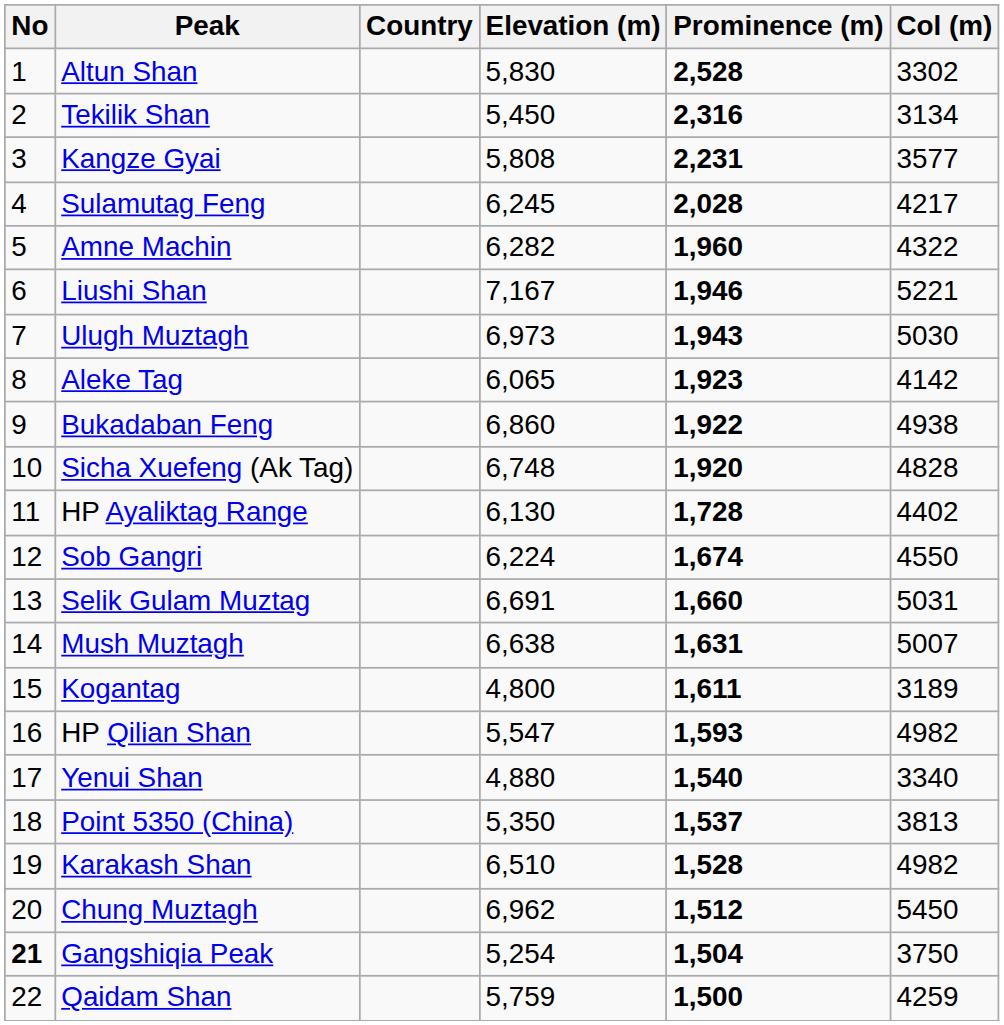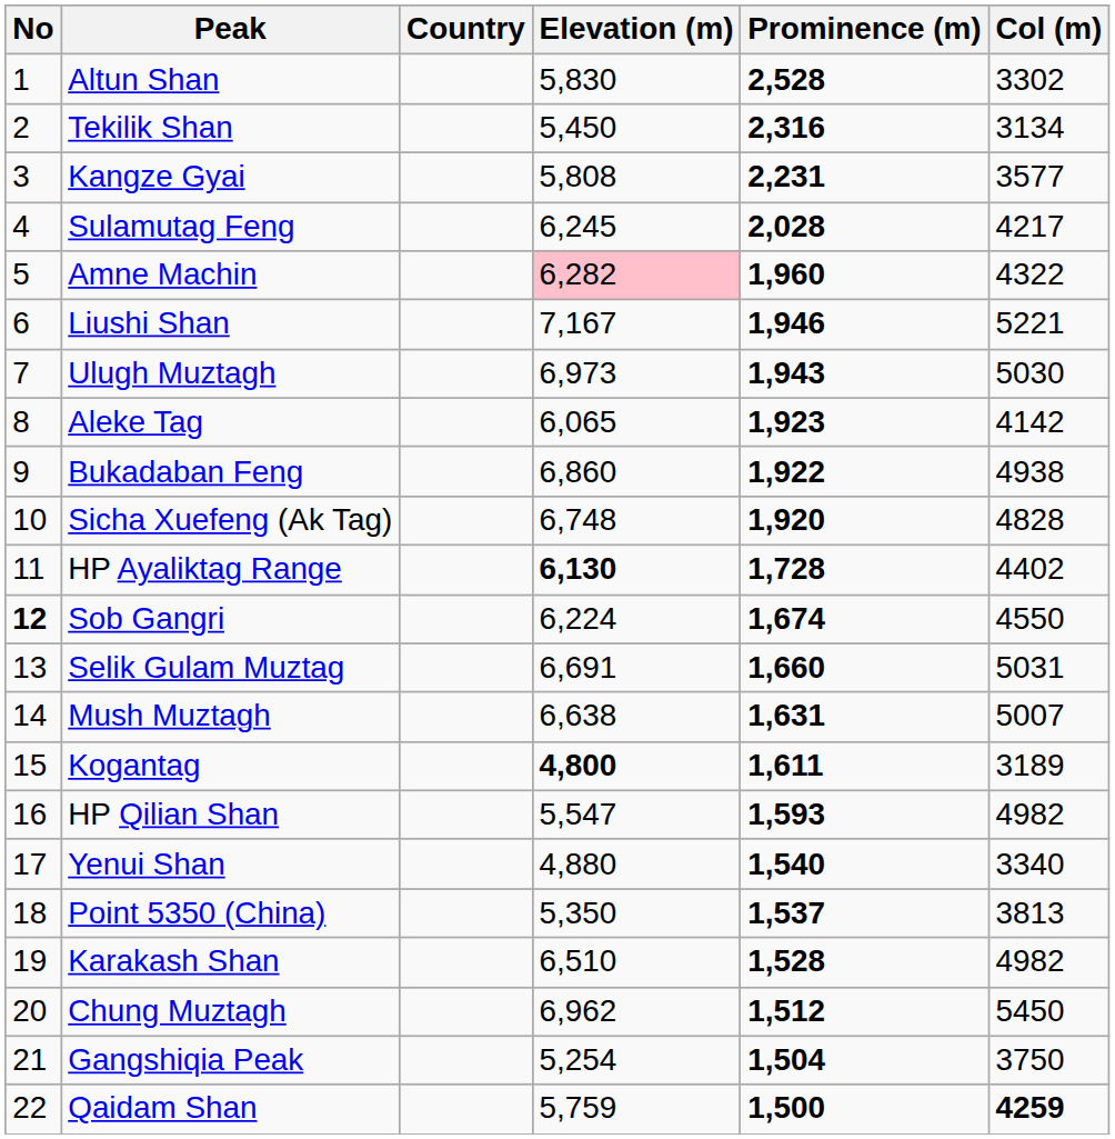Amne Machin | Elevation (m): no background -> pink background
HP Ayaliktag Range | Elevation (m): normal -> bold
Sob Gangri | No: normal -> bold
Kogantag | Elevation (m): normal -> bold
Gangshiqia Peak | No: bold -> normal
Qaidam Shan | Col (m): normal -> bold
